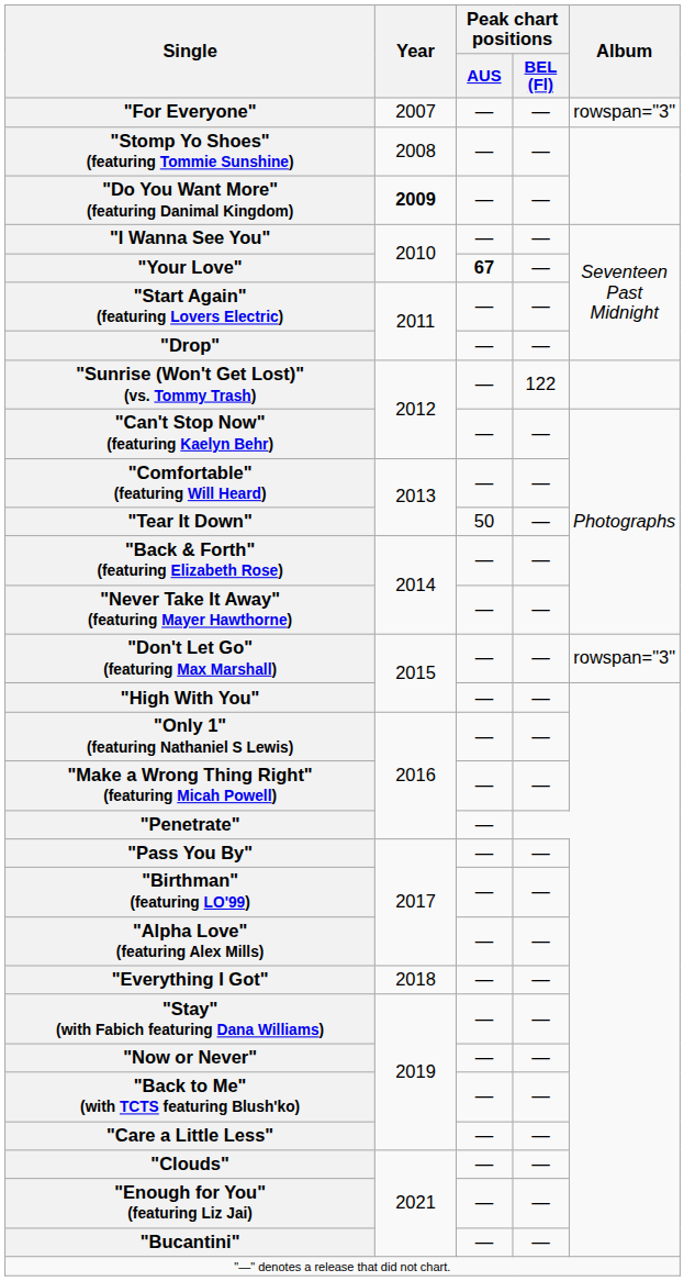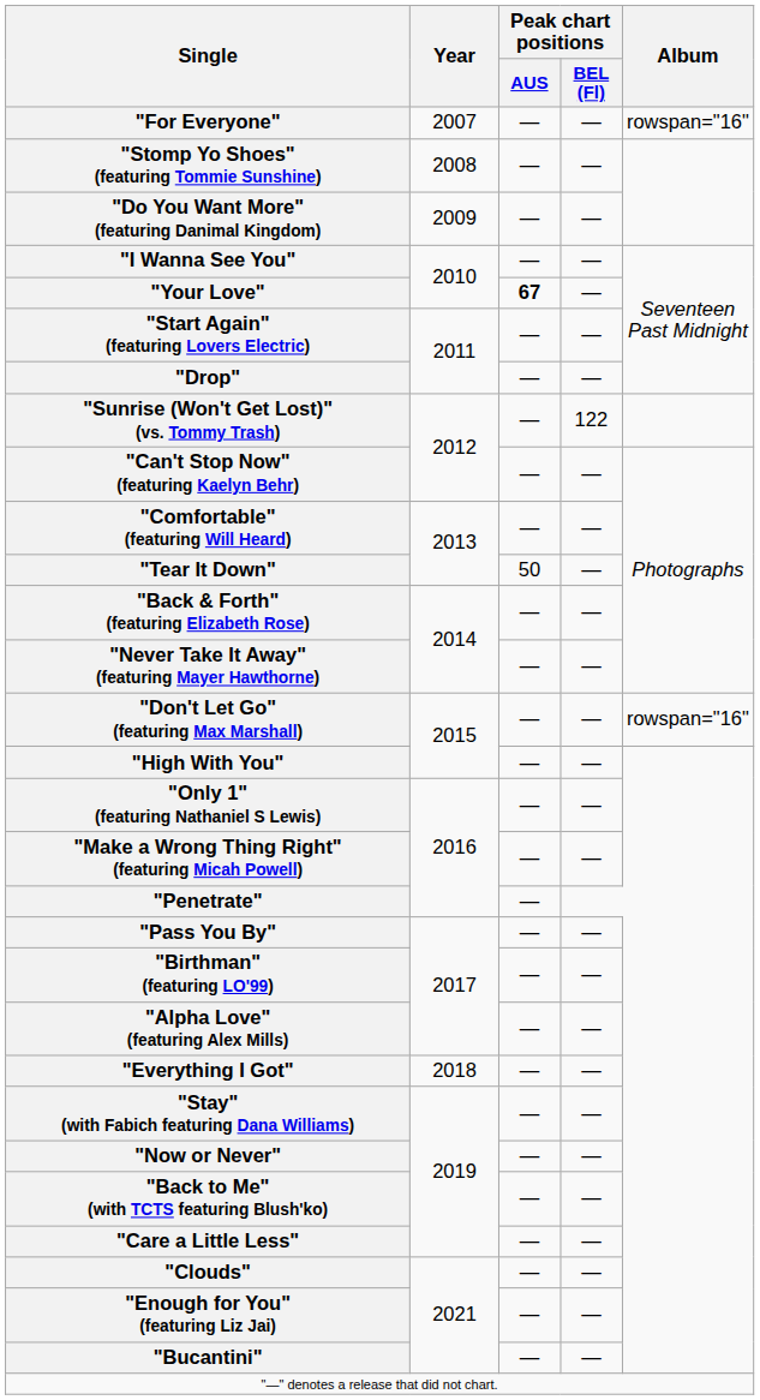"For Everyone" | Album: rowspan="3" -> rowspan="16"
"Do You Want More" (featuring Danimal Kingdom) | Year: bold -> normal
"Don't Let Go" (featuring Max Marshall) | Album: rowspan="3" -> rowspan="16"
